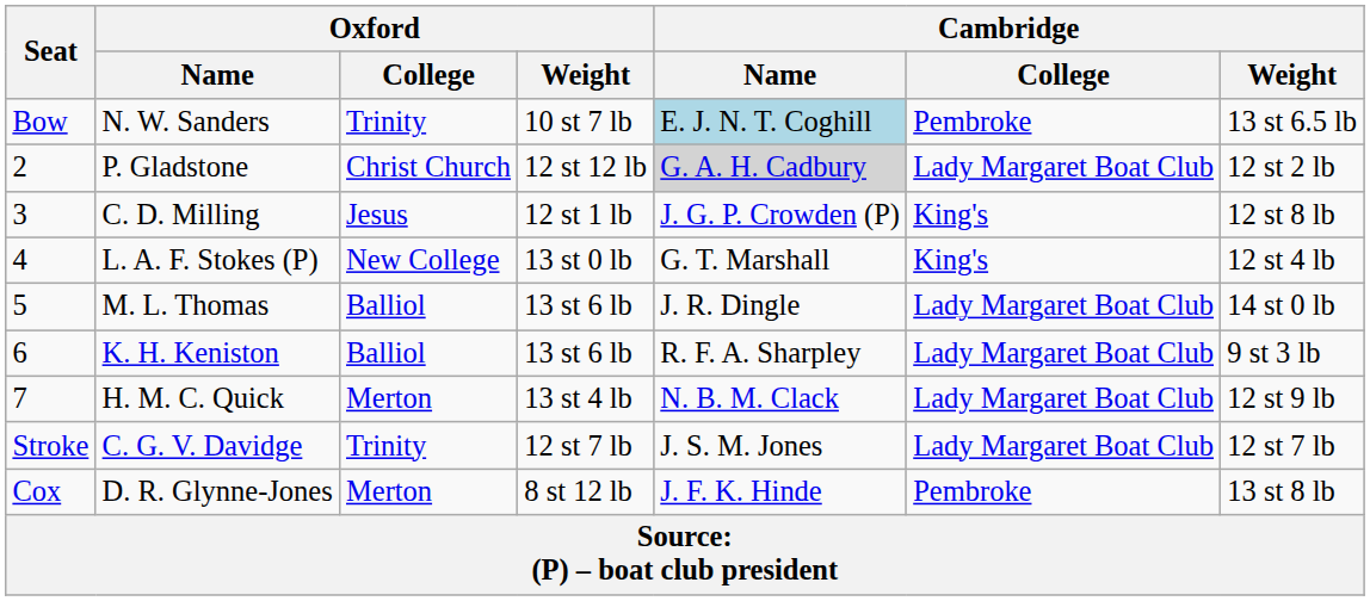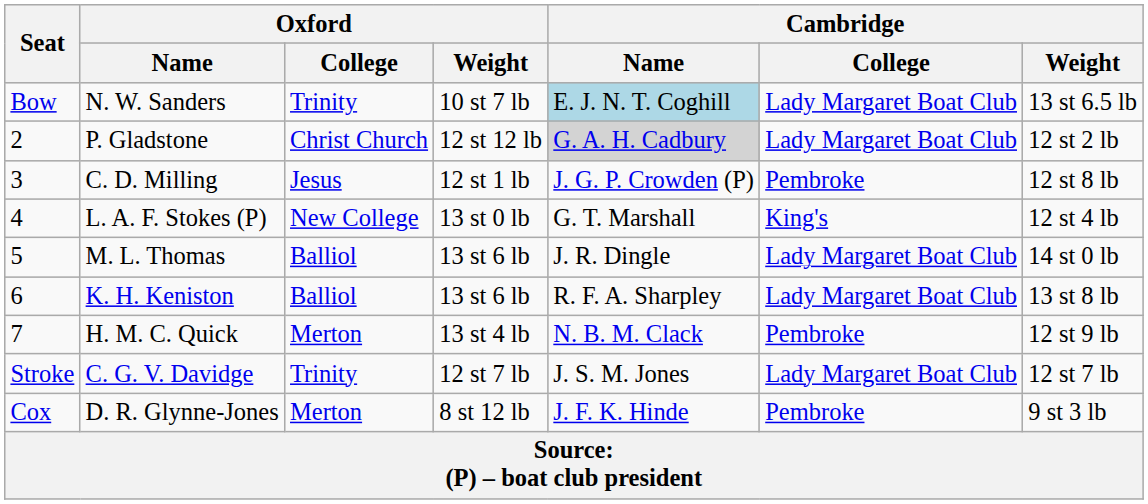N. W. Sanders | Cambridge / College: Pembroke -> Lady Margaret Boat Club
C. D. Milling | Cambridge / College: King's -> Pembroke
K. H. Keniston | Cambridge / Weight: 9 st 3 lb -> 13 st 8 lb
H. M. C. Quick | Cambridge / College: Lady Margaret Boat Club -> Pembroke
D. R. Glynne-Jones | Cambridge / Weight: 13 st 8 lb -> 9 st 3 lb
